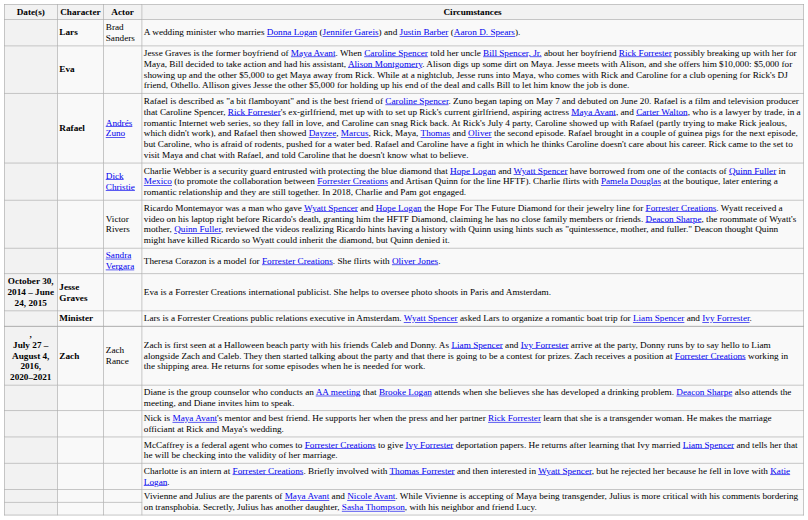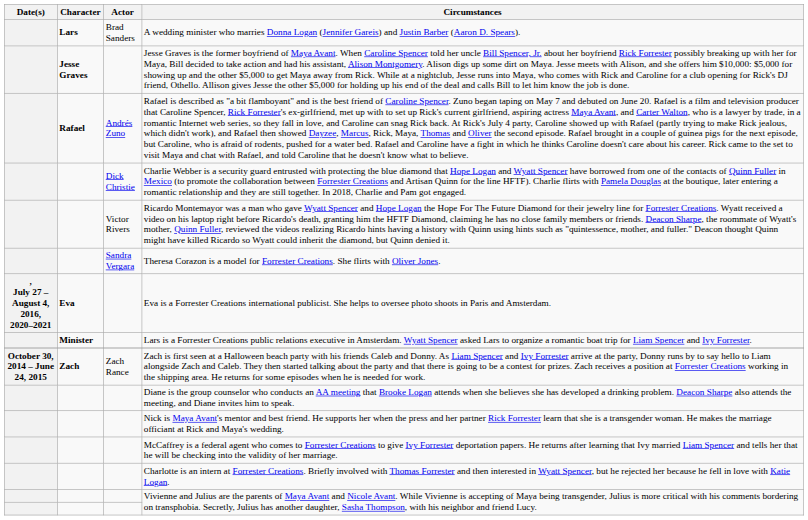row 3 | Character: Eva -> Jesse Graves
row 8 | Date(s): October 30, 2014 – June 24, 2015 -> , July 27 – August 4, 2016, 2020–2021
row 8 | Character: Jesse Graves -> Eva
row 10 | Date(s): , July 27 – August 4, 2016, 2020–2021 -> October 30, 2014 – June 24, 2015
